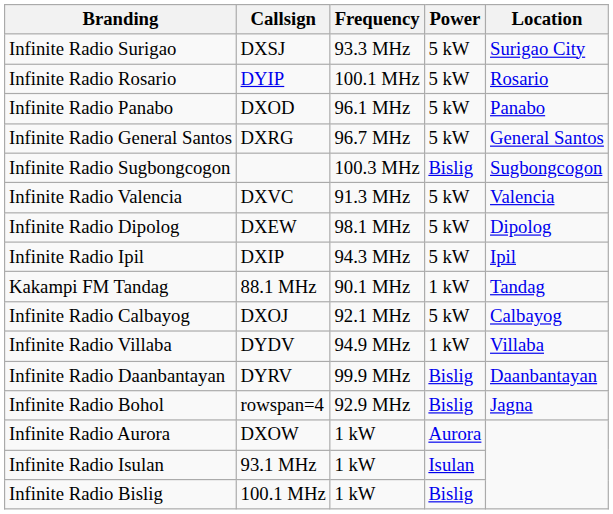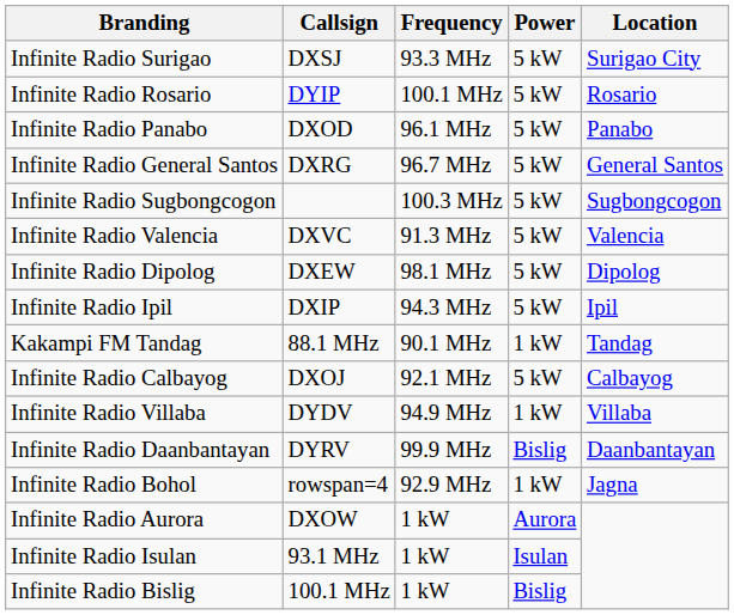Infinite Radio Sugbongcogon | Power: Bislig -> 5 kW
Infinite Radio Bohol | Power: Bislig -> 1 kW
